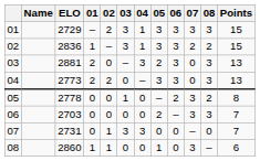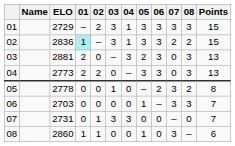row 3 | 01: no background -> paleturquoise background
row 7 | 05: 2 -> 1
